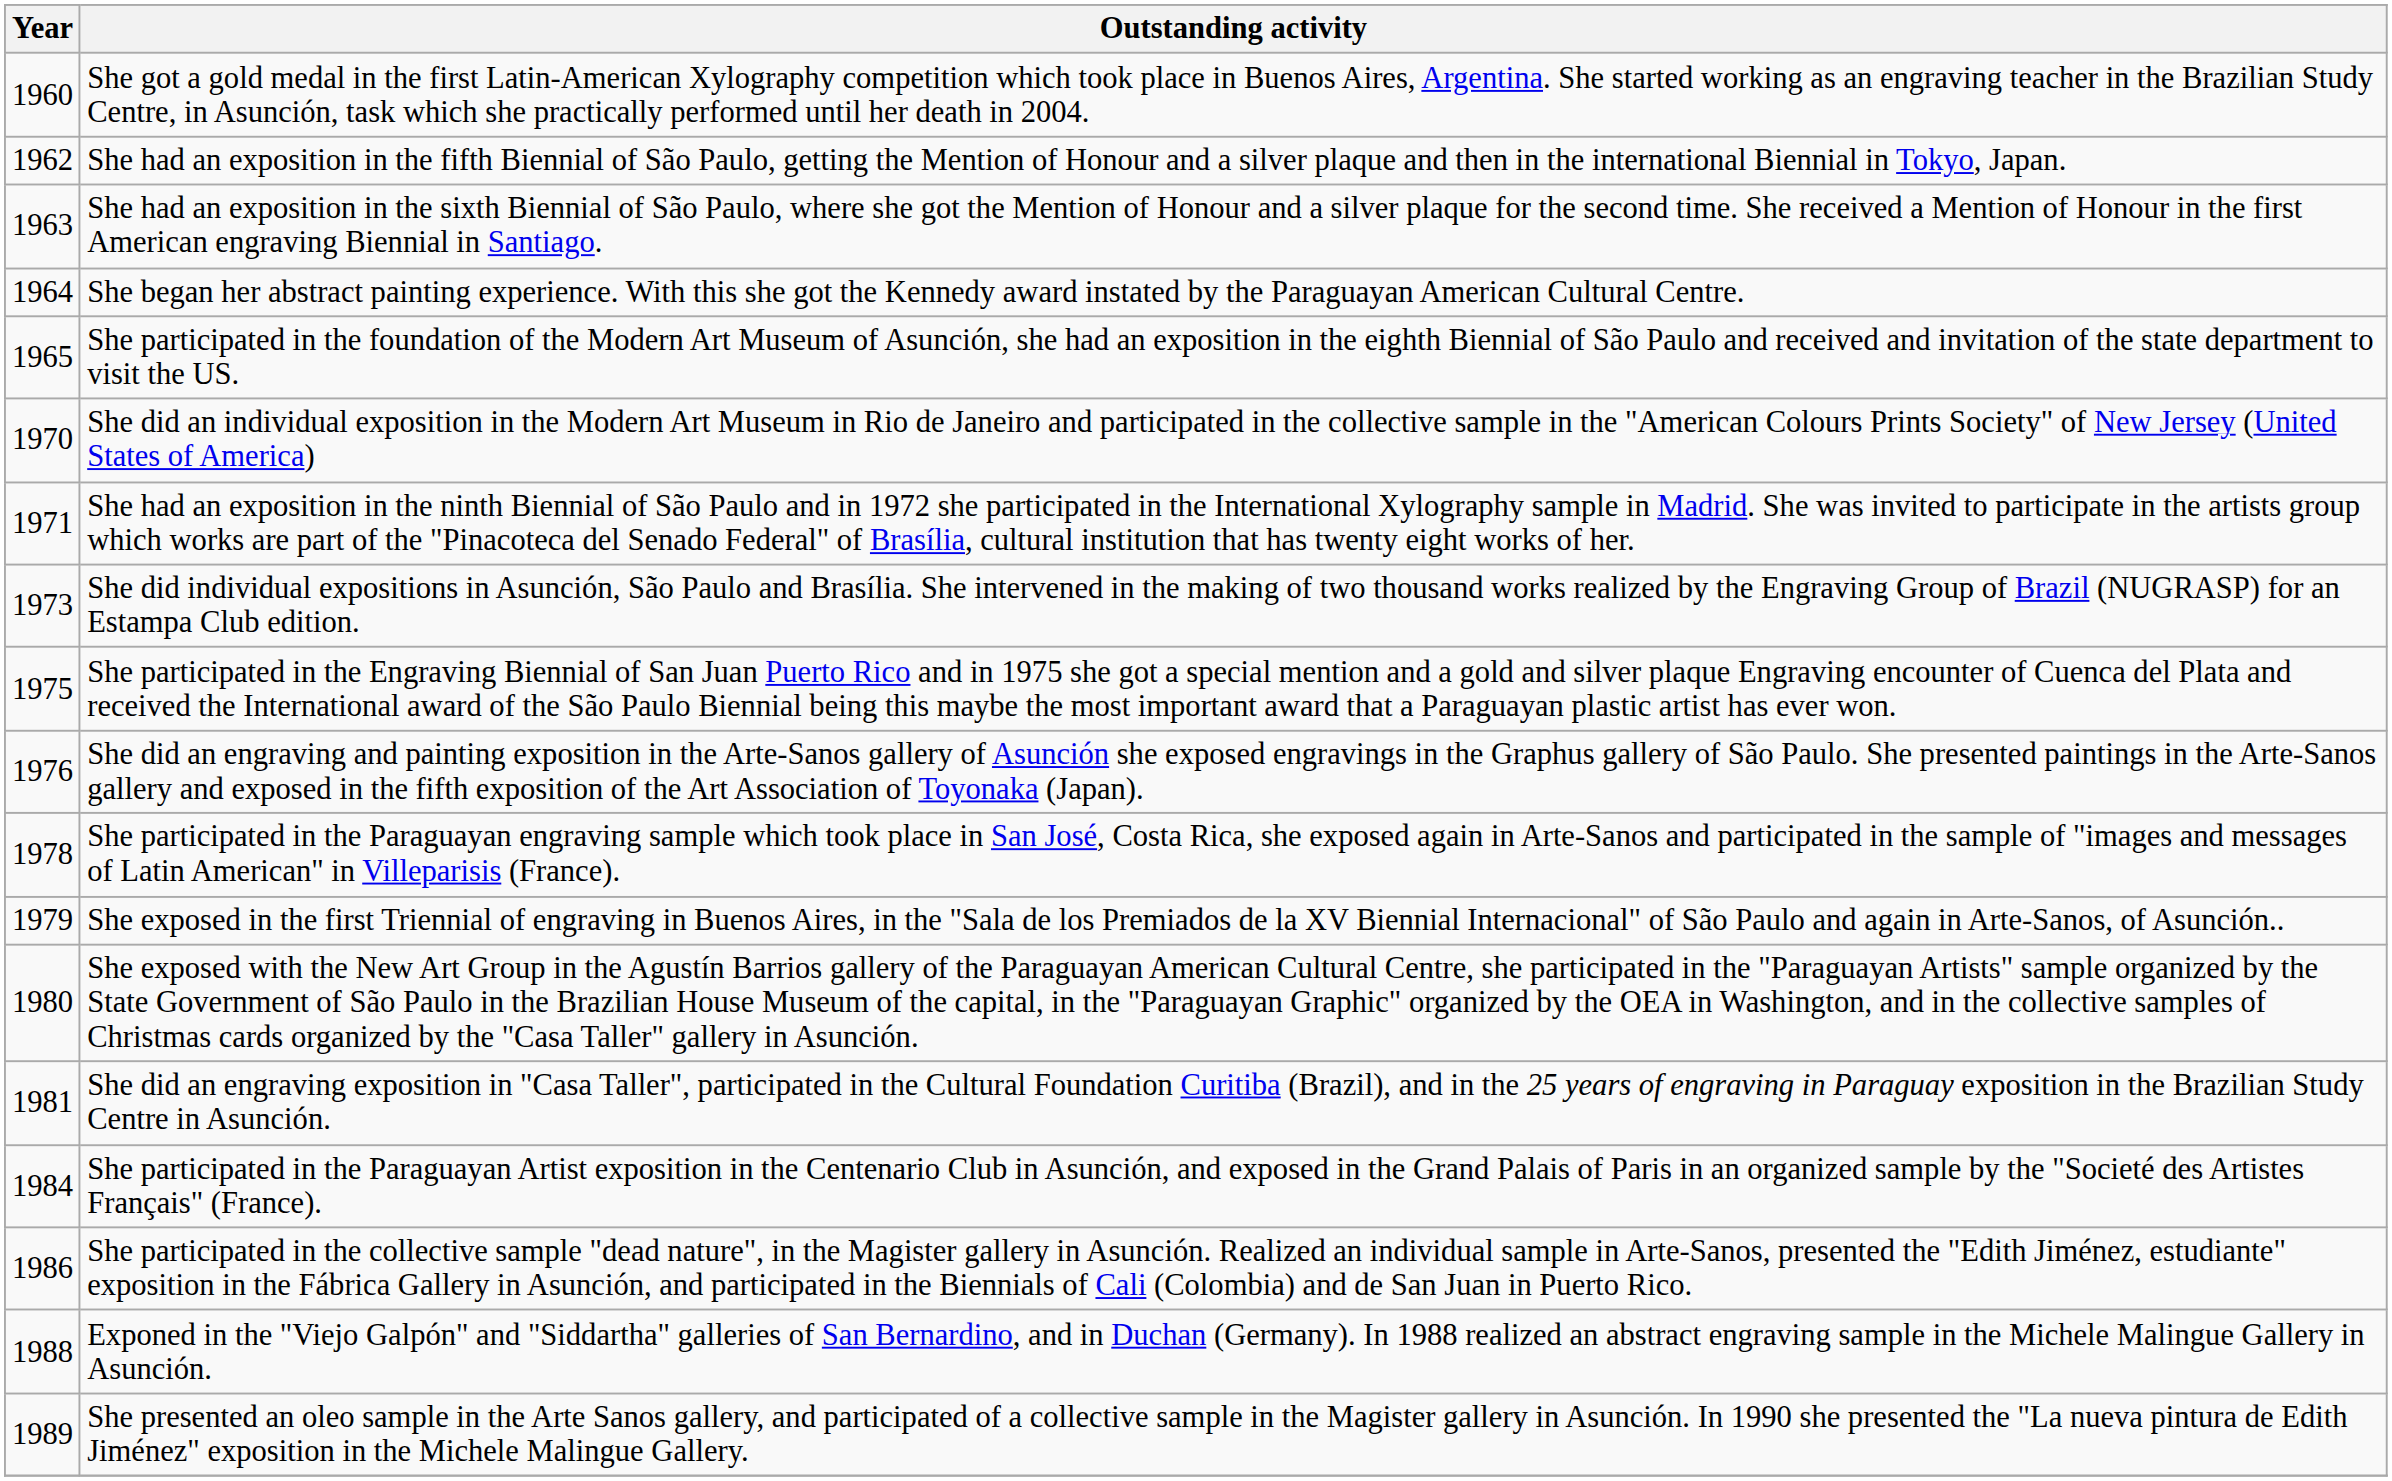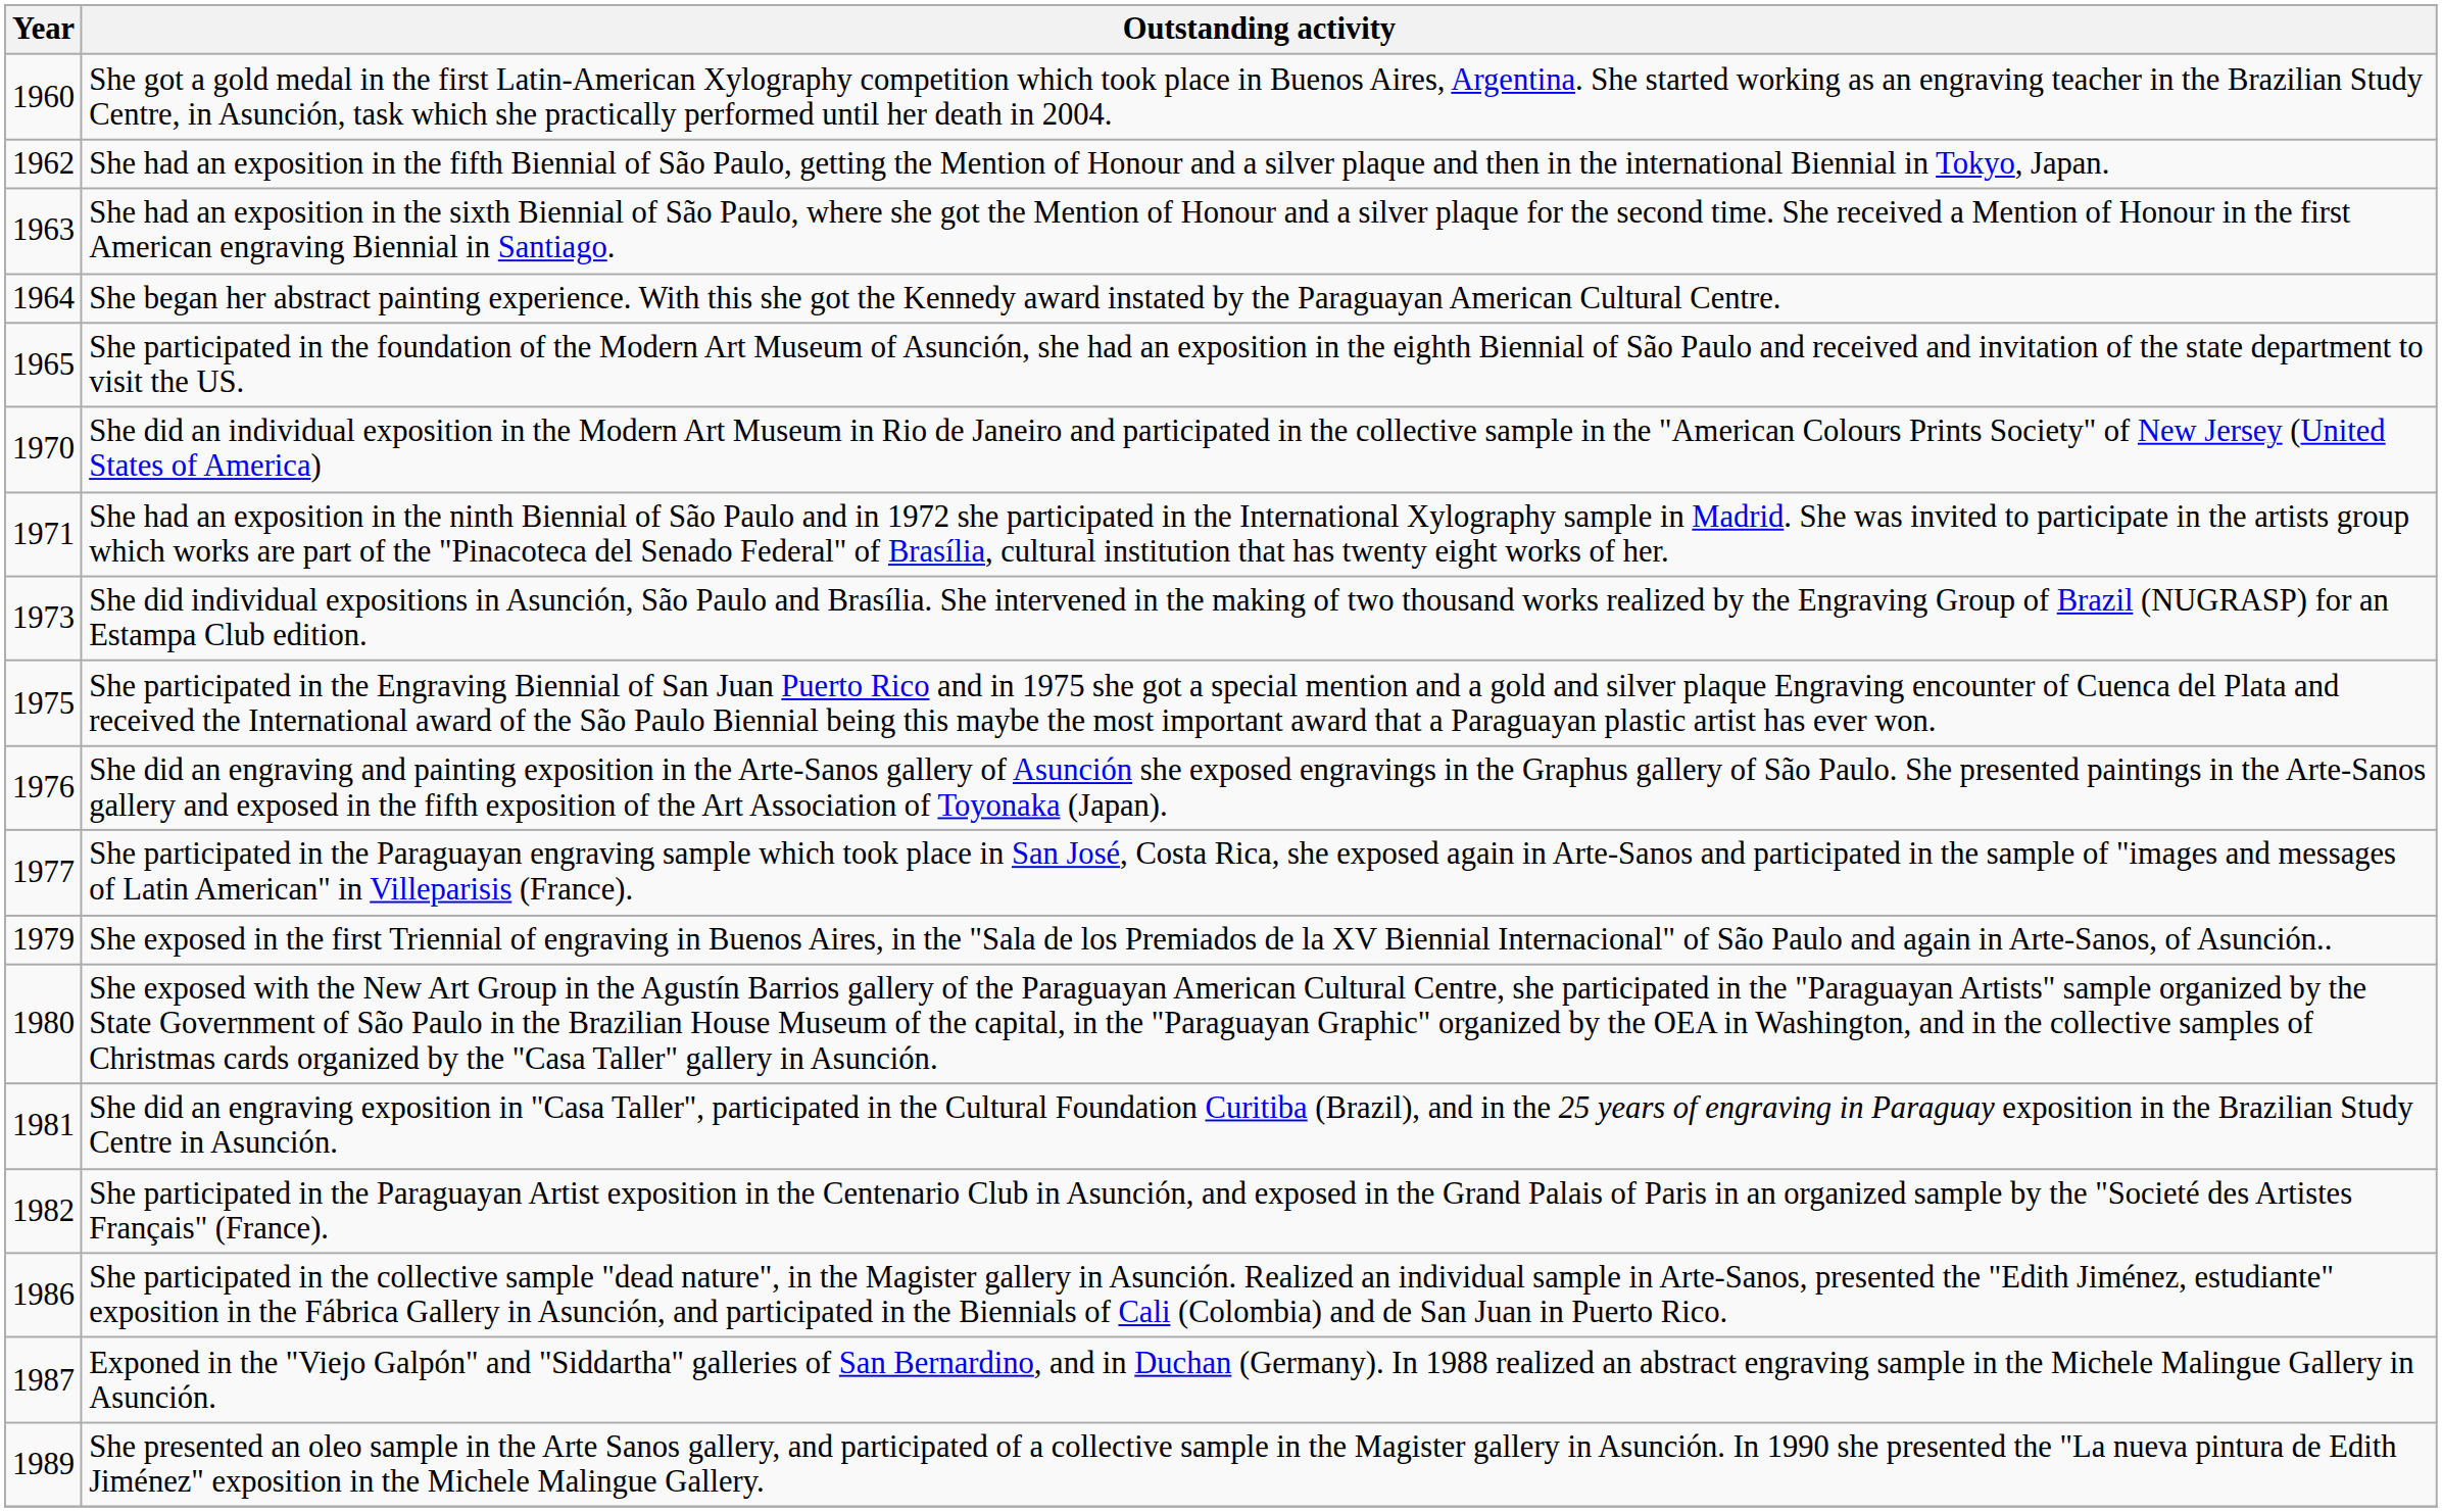row 12 | Year: 1978 -> 1977
row 16 | Year: 1984 -> 1982
row 18 | Year: 1988 -> 1987
